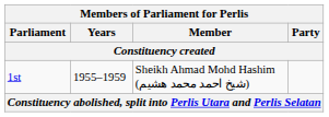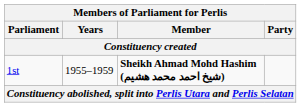1st | Member: normal -> bold
